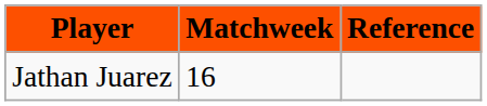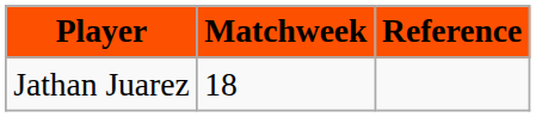Jathan Juarez | Matchweek: 16 -> 18
